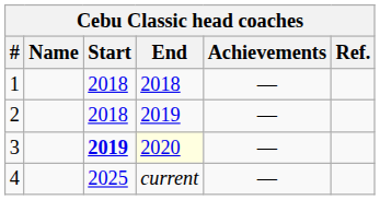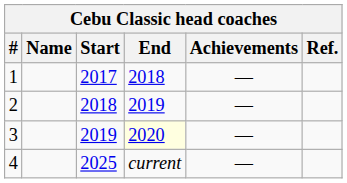1 | Start: 2018 -> 2017
3 | Start: bold -> normal
